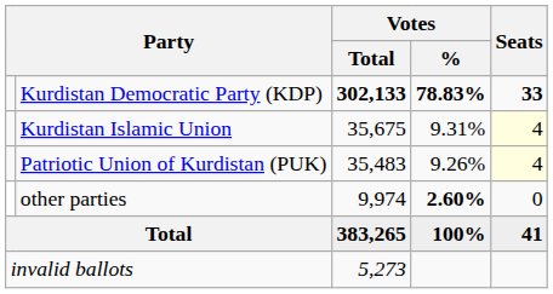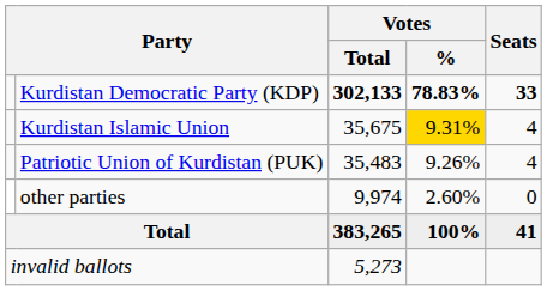Kurdistan Islamic Union | Votes / %: no background -> gold background
Kurdistan Islamic Union | Seats: lightyellow background -> no background
Patriotic Union of Kurdistan (PUK) | Seats: lightyellow background -> no background
other parties | Votes / %: bold -> normal
